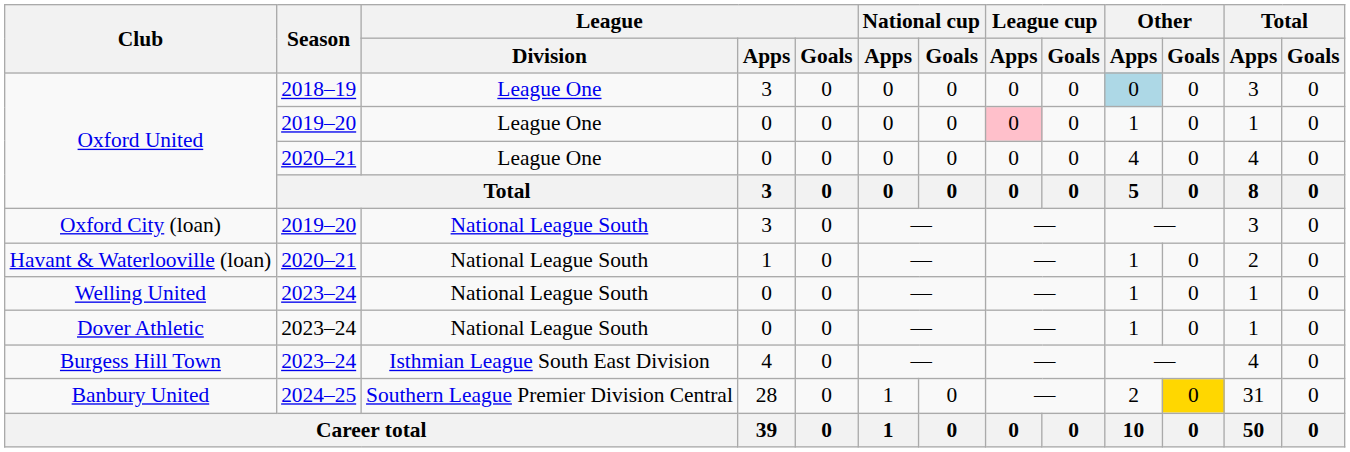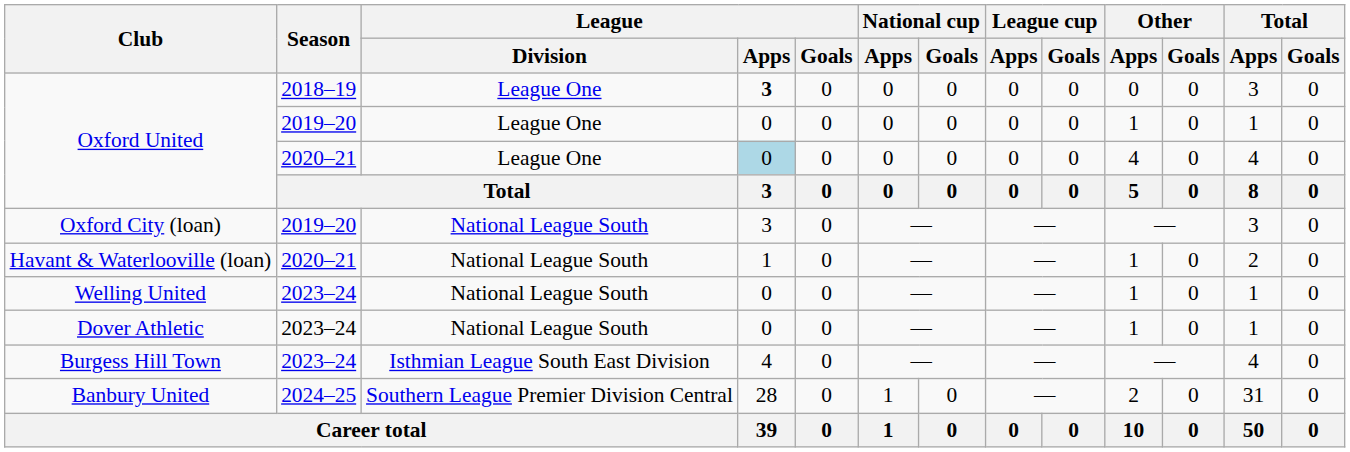Oxford United / 2018–19 | League / Apps: normal -> bold
Oxford United / 2018–19 | Other / Apps: lightblue background -> no background
Oxford United / 2019–20 | League cup / Apps: pink background -> no background
Oxford United / 2020–21 | League / Apps: no background -> lightblue background
Banbury United | Other / Goals: gold background -> no background
